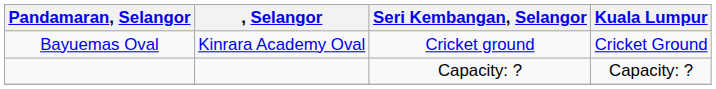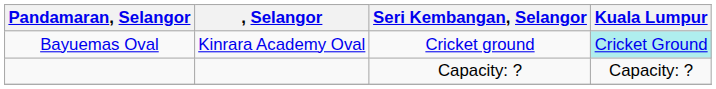Bayuemas Oval | Kuala Lumpur: no background -> paleturquoise background
